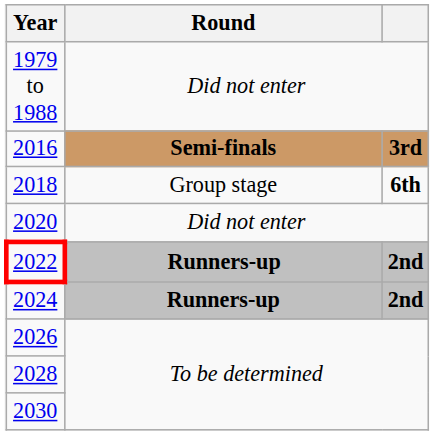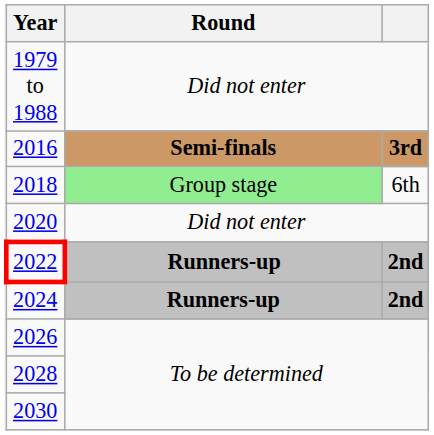2018 | Round: no background -> lightgreen background
2018 | column 3: bold -> normal
